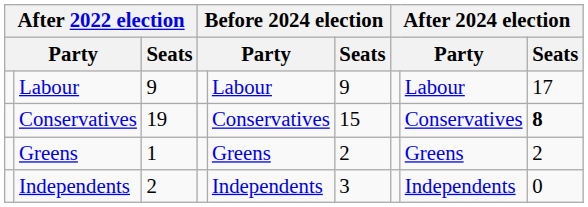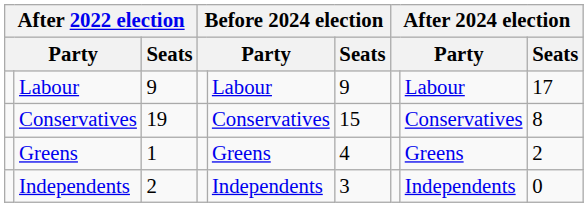row 4 | After 2024 election / Seats: bold -> normal
row 5 | Before 2024 election / Seats: 2 -> 4
